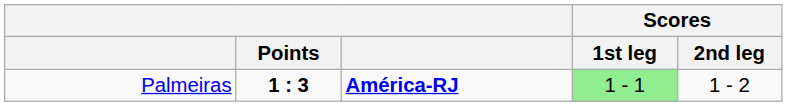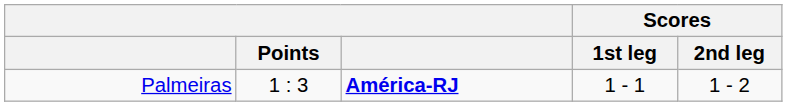Palmeiras | Points: bold -> normal
Palmeiras | Scores / 1st leg: lightgreen background -> no background
